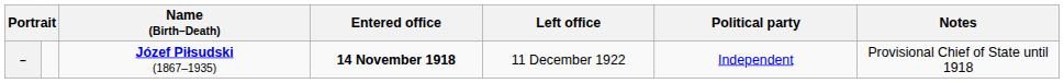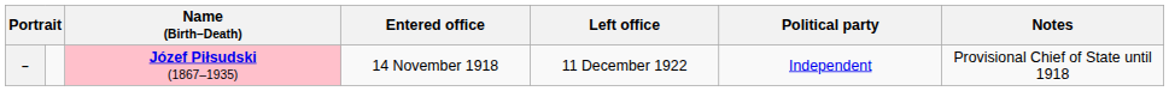– | Name (Birth–Death): no background -> pink background
– | Entered office: bold -> normal
